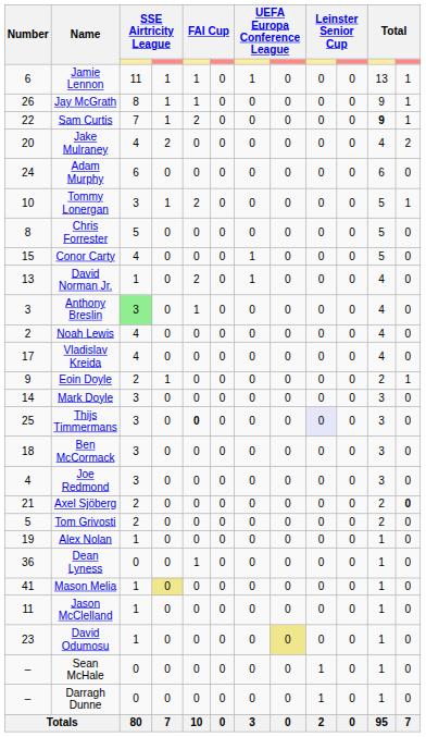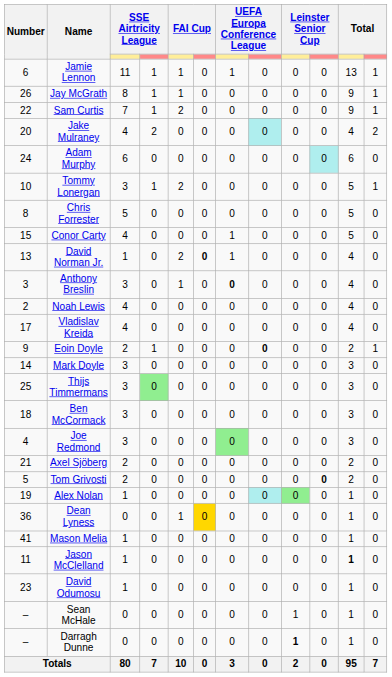Sam Curtis | column 11: bold -> normal
Jake Mulraney | column 8: no background -> paleturquoise background
Adam Murphy | column 10: no background -> paleturquoise background
David Norman Jr. | column 6: normal -> bold
Anthony Breslin | column 3: lightgreen background -> no background
Anthony Breslin | column 7: normal -> bold
Eoin Doyle | column 8: normal -> bold
Thijs Timmermans | column 4: no background -> lightgreen background
Thijs Timmermans | column 5: bold -> normal
Thijs Timmermans | column 9: lavender background -> no background
Joe Redmond | column 7: no background -> lightgreen background
Axel Sjöberg | column 12: bold -> normal
Tom Grivosti | column 10: normal -> bold
Alex Nolan | column 8: no background -> paleturquoise background
Alex Nolan | column 9: no background -> lightgreen background
Dean Lyness | column 6: no background -> gold background
Mason Melia | column 4: khaki background -> no background
Jason McClelland | column 11: normal -> bold
David Odumosu | column 8: khaki background -> no background
Darragh Dunne | column 9: normal -> bold
